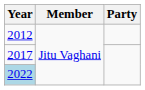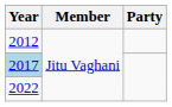2017 | Year: no background -> lightblue background
2022 | Year: lightblue background -> no background
